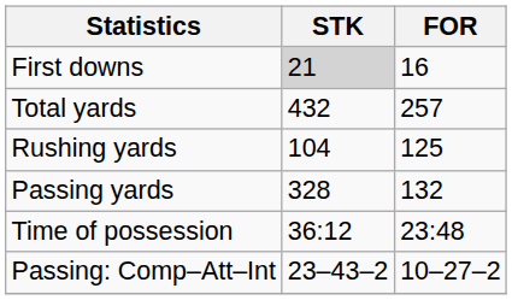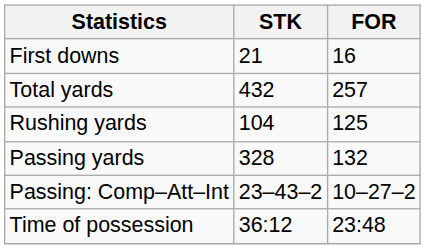First downs | STK: lightgrey background -> no background
rows swapped: Passing: Comp–Att–Int <-> Time of possession
